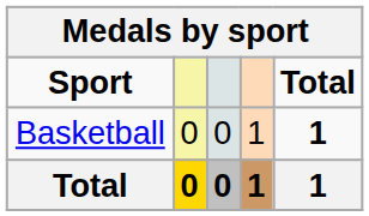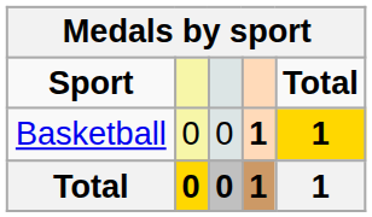Basketball | column 4: normal -> bold
Basketball | Total: no background -> gold background
